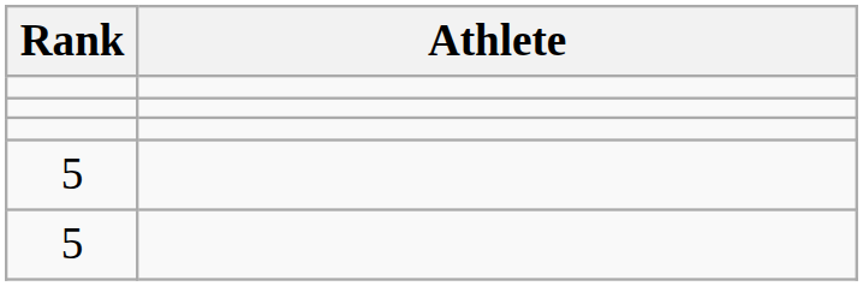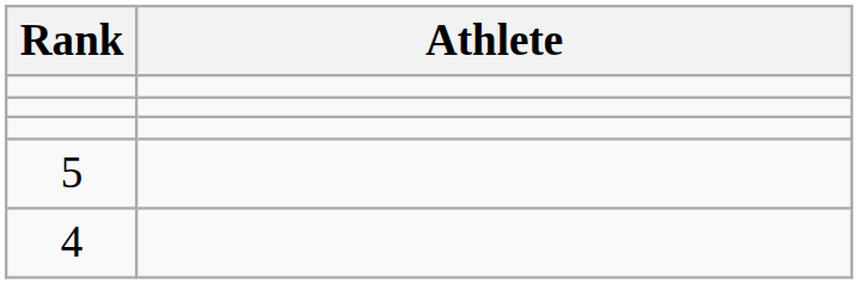row 6 | Rank: 5 -> 4
